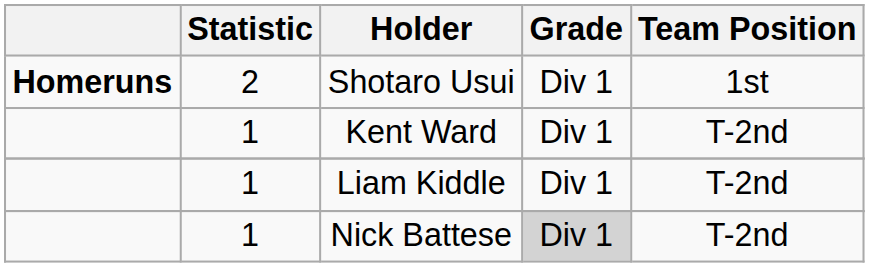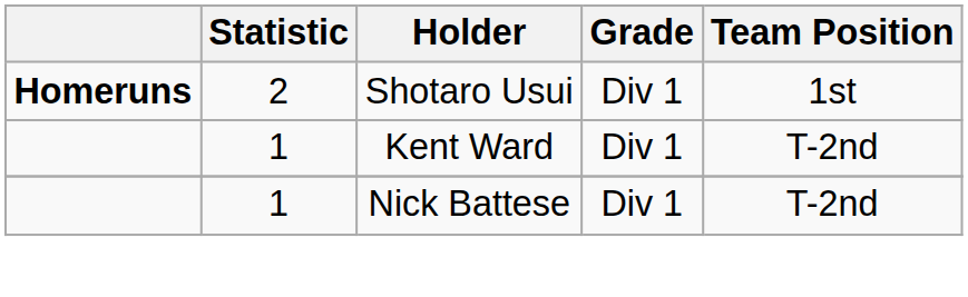- row: 1 | Liam Kiddle | Div 1 | T-2nd
Nick Battese | Grade: lightgrey background -> no background
